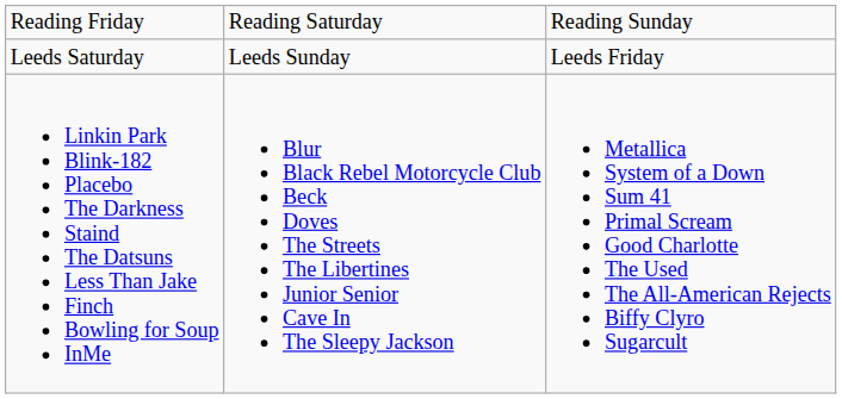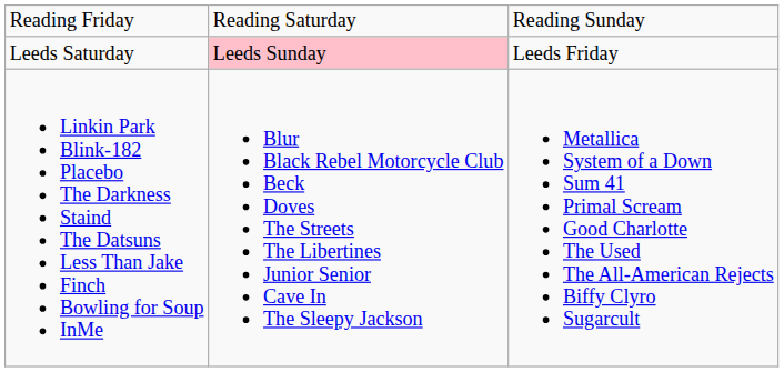Leeds Saturday | column 2: no background -> pink background
